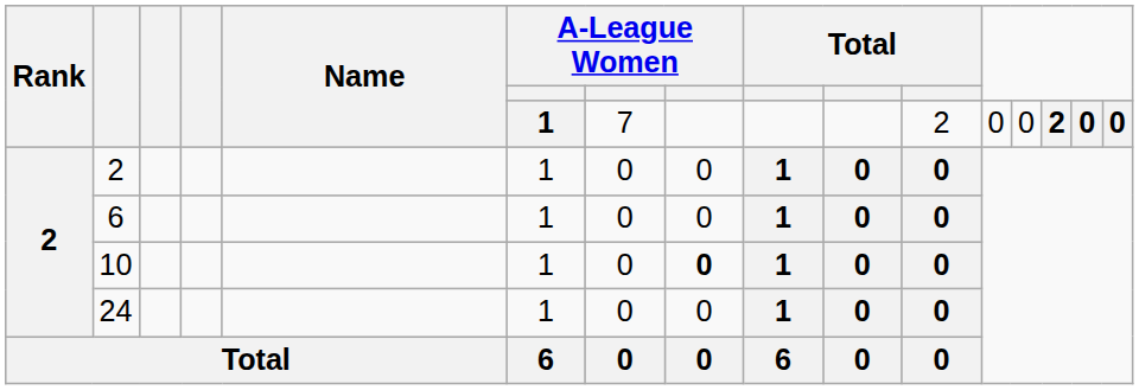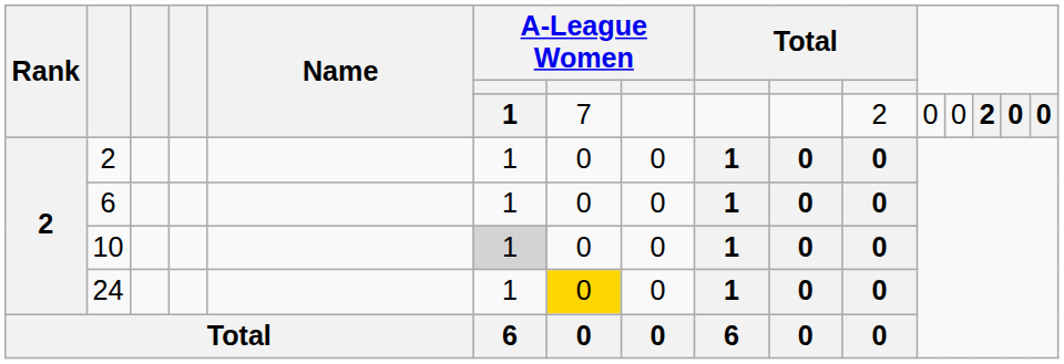10 | column 6: no background -> lightgrey background
10 | column 8: bold -> normal
24 | column 7: no background -> gold background
